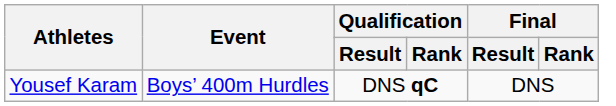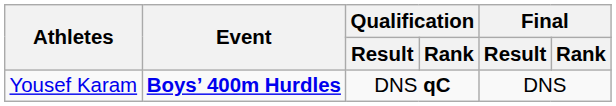Yousef Karam | Event: normal -> bold
